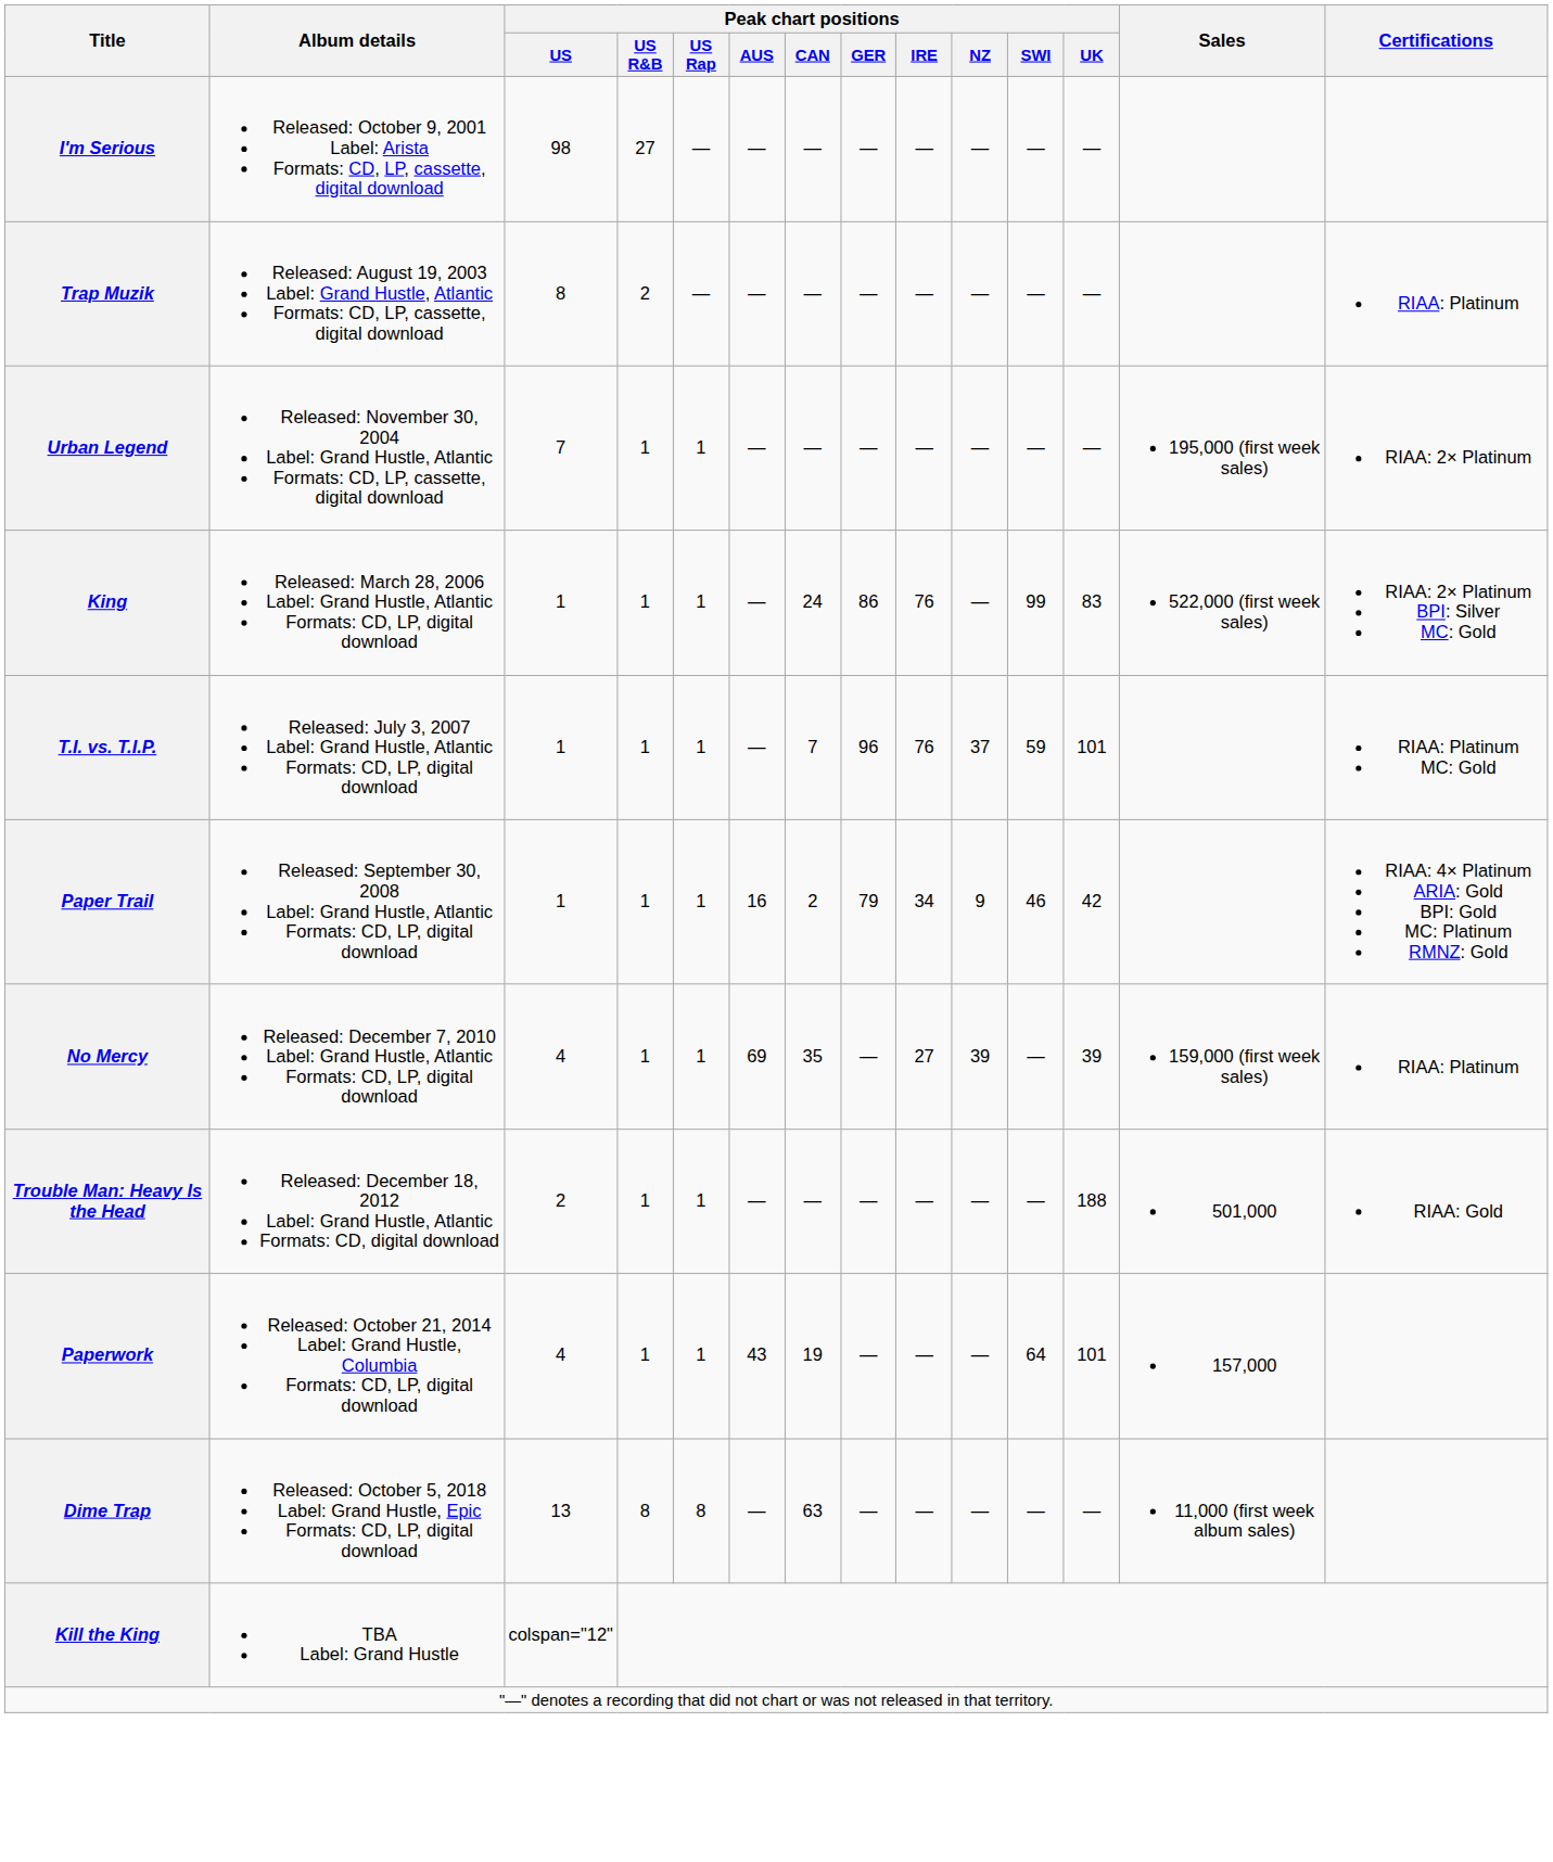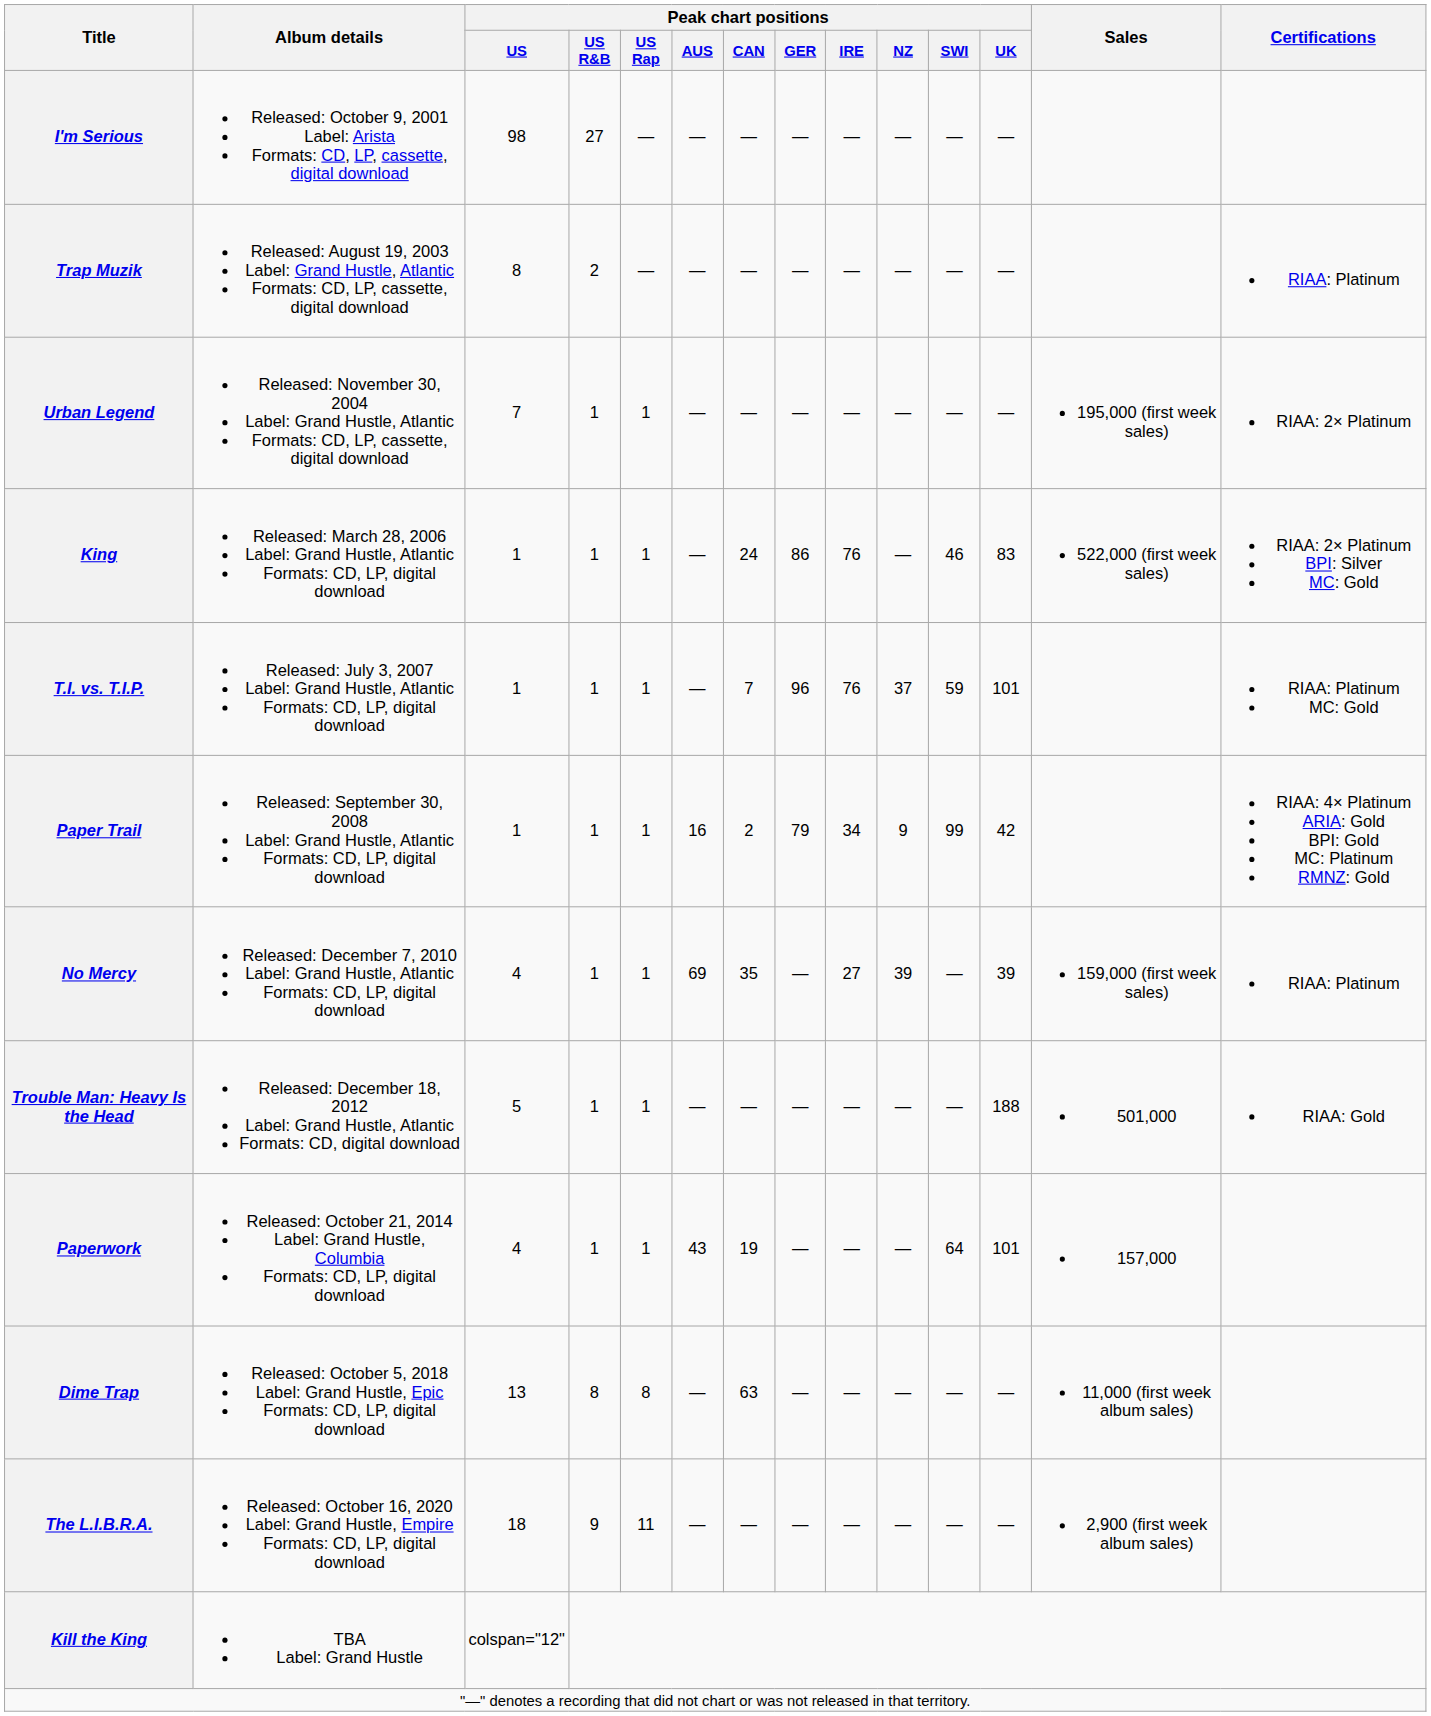King | Peak chart positions / SWI: 99 -> 46
Paper Trail | Peak chart positions / SWI: 46 -> 99
Trouble Man: Heavy Is the Head | Peak chart positions / US: 2 -> 5
+ row: The L.I.B.R.A. | Released: October 16, 2020 Label: Grand Hustle, Empire Formats: CD, LP, digital download | 18 | 9 | 11 | — | — | — | — | — | — | — | 2,900 (first week album sales)
